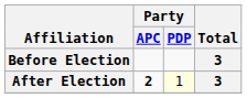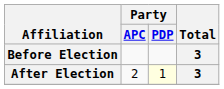After Election | Party / APC: bold -> normal
